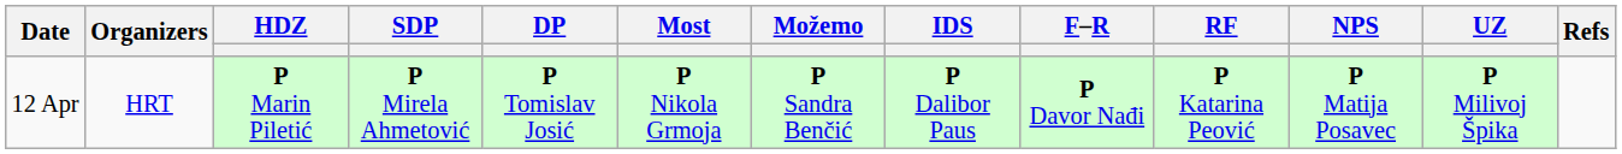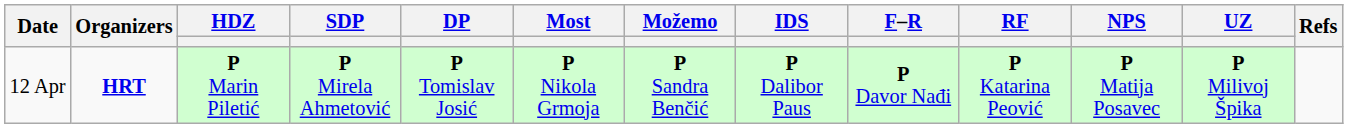12 Apr | Organizers: normal -> bold
